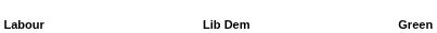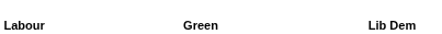columns swapped: 5 <-> 3
